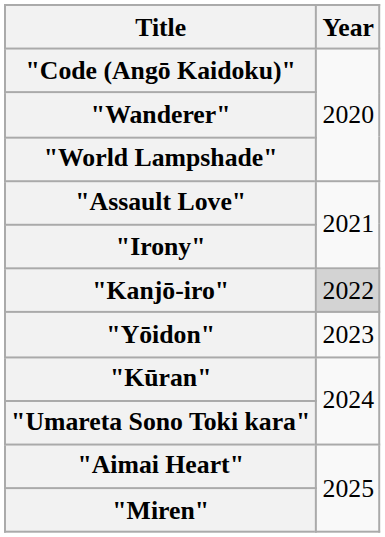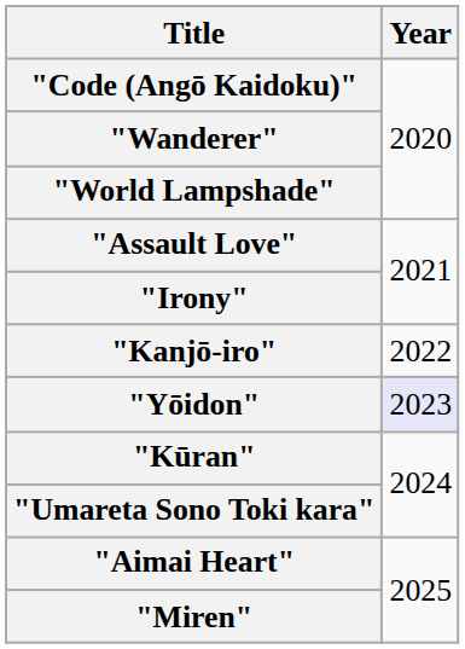"Kanjō-iro" | Year: lightgrey background -> no background
"Yōidon" | Year: no background -> lavender background
